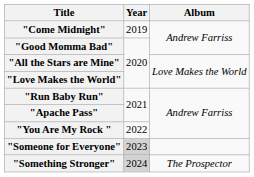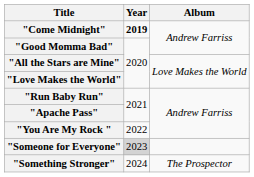"Come Midnight" | Year: normal -> bold
"Something Stronger" | Year: lightgrey background -> no background
